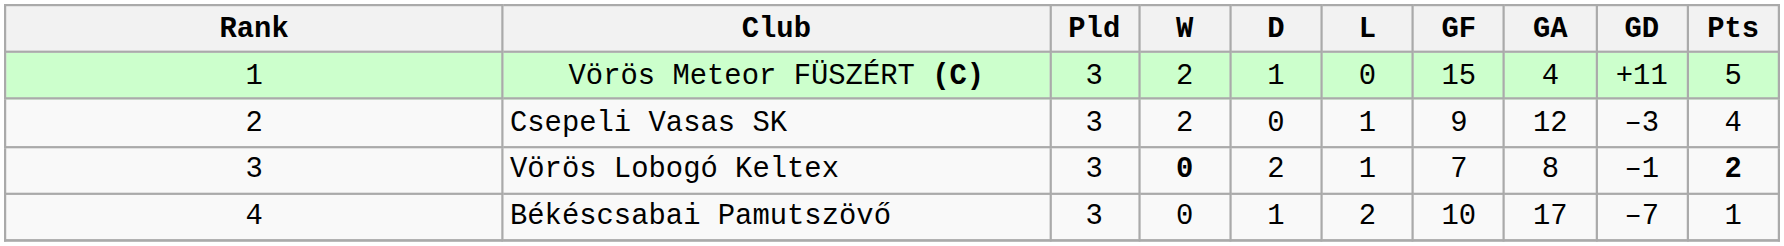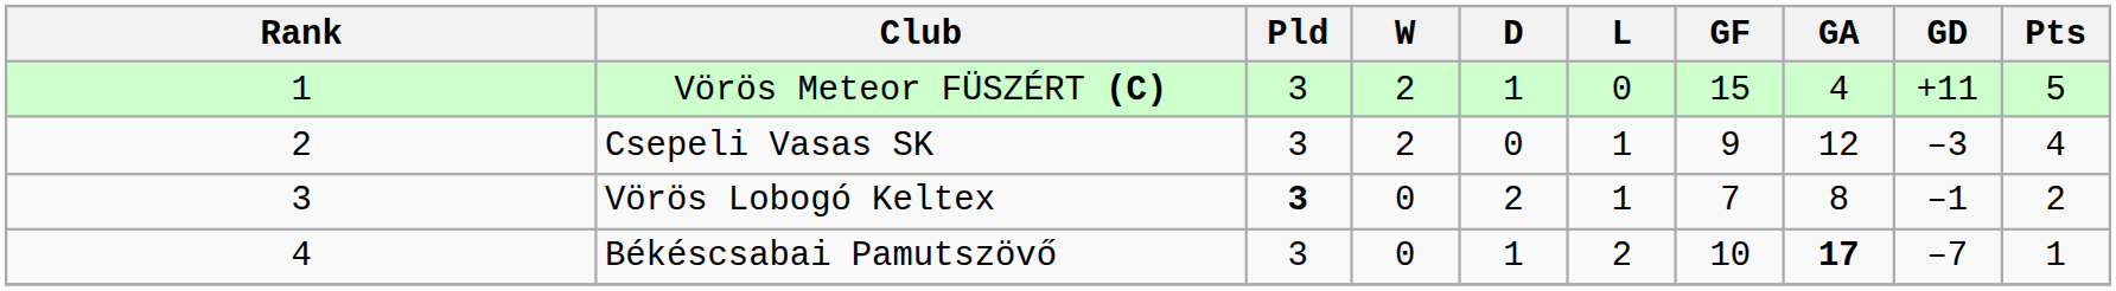Vörös Lobogó Keltex | Pld: normal -> bold
Vörös Lobogó Keltex | W: bold -> normal
Vörös Lobogó Keltex | Pts: bold -> normal
Békéscsabai Pamutszövő | GA: normal -> bold
